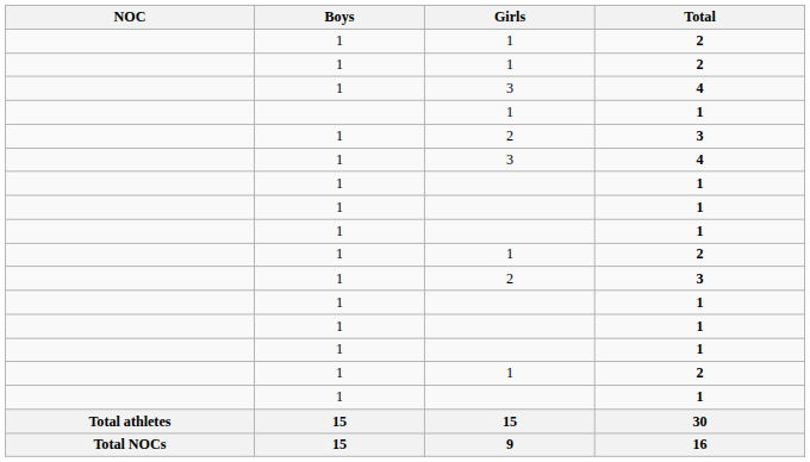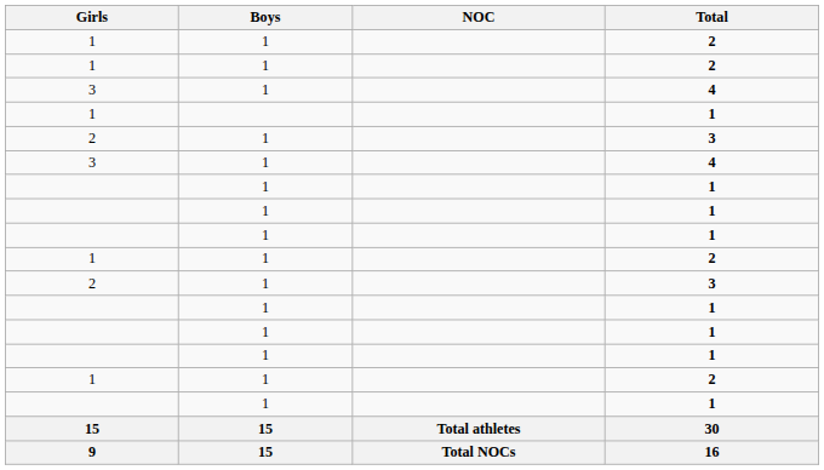columns swapped: NOC <-> Girls
